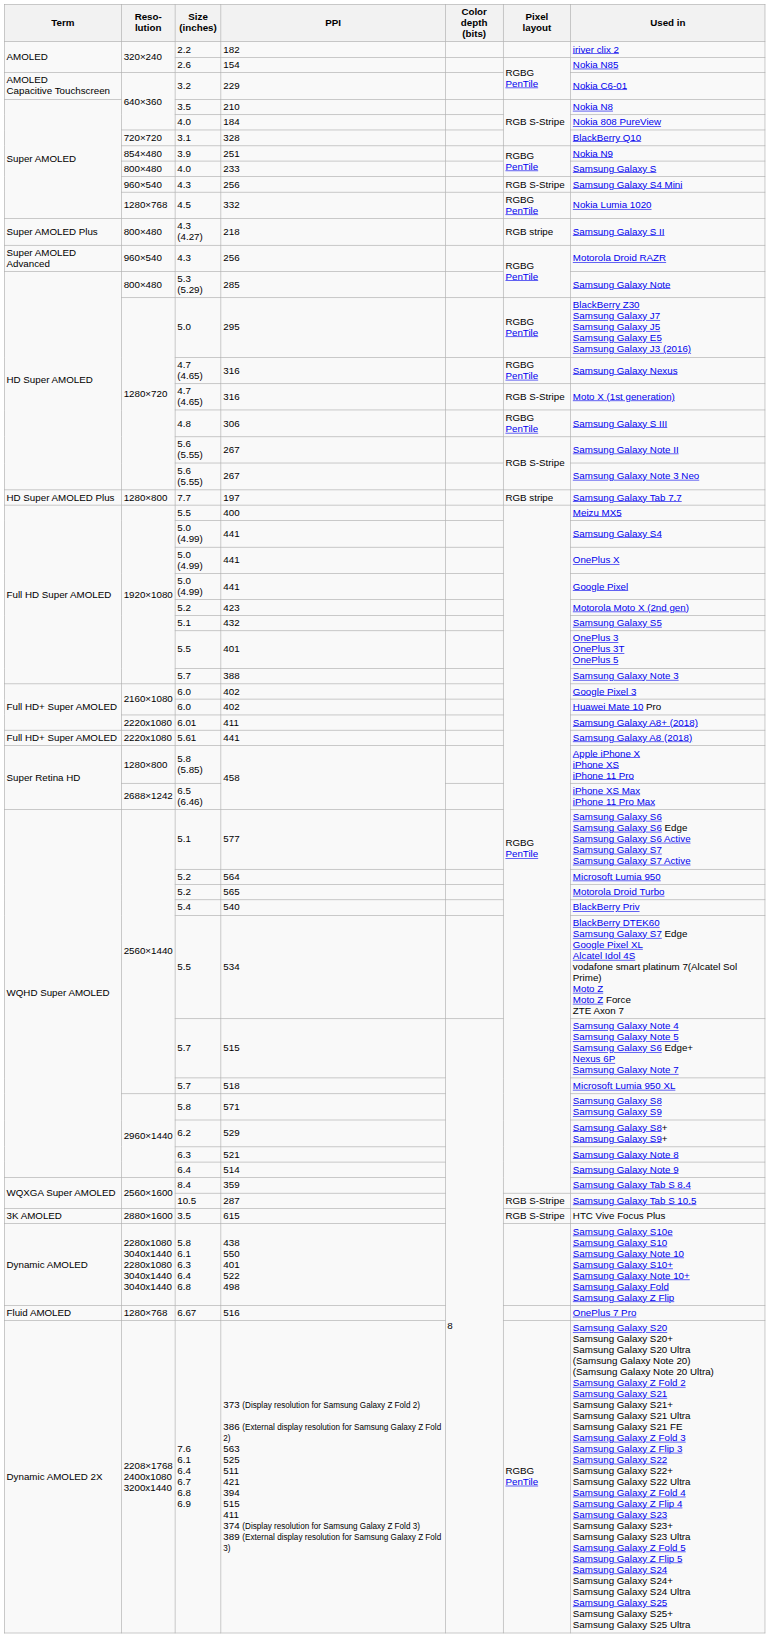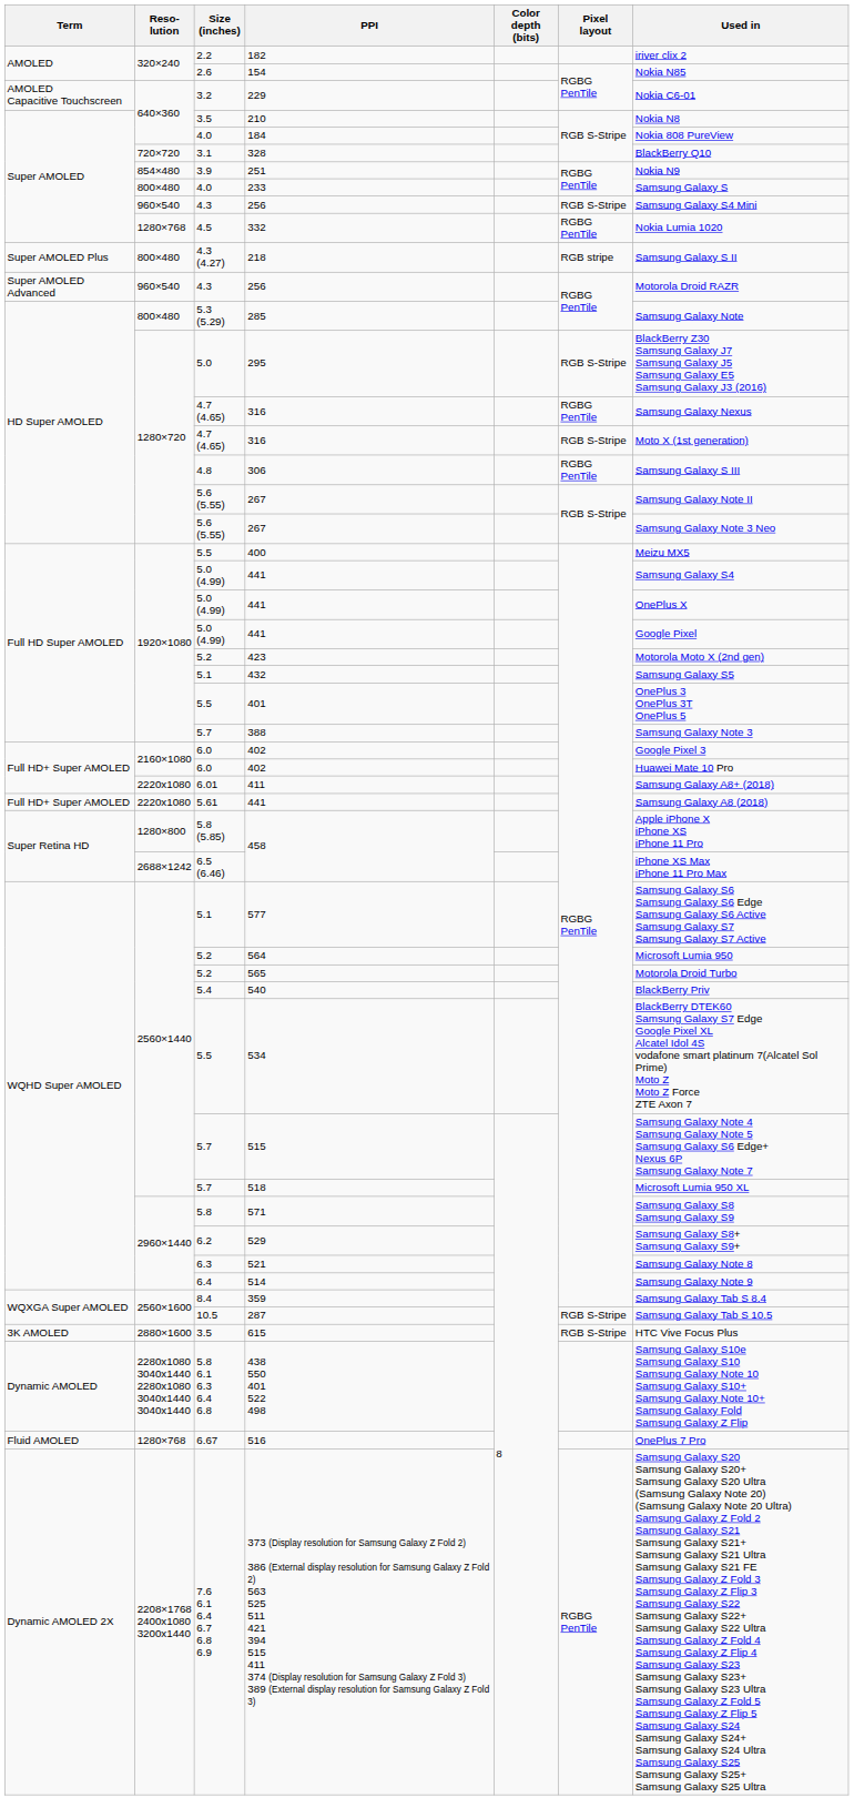295 | Pixel layout: RGBG PenTile -> RGB S-Stripe
- row: HD Super AMOLED Plus | 1280×800 | 7.7 | 197 | RGB stripe | Samsung Galaxy Tab 7.7
